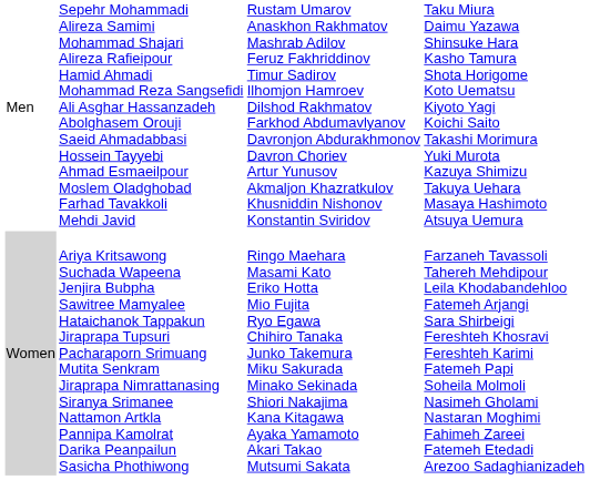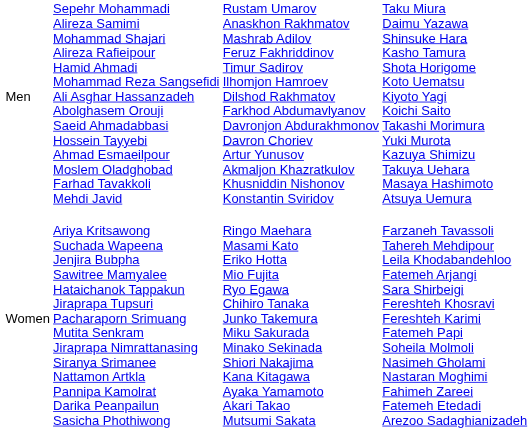Women | column 1: lightgrey background -> no background
